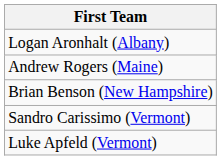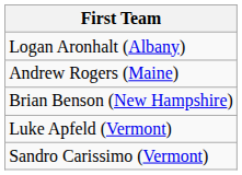row 5 | column 1: Sandro Carissimo (Vermont) -> Luke Apfeld (Vermont)
row 6 | column 1: Luke Apfeld (Vermont) -> Sandro Carissimo (Vermont)
